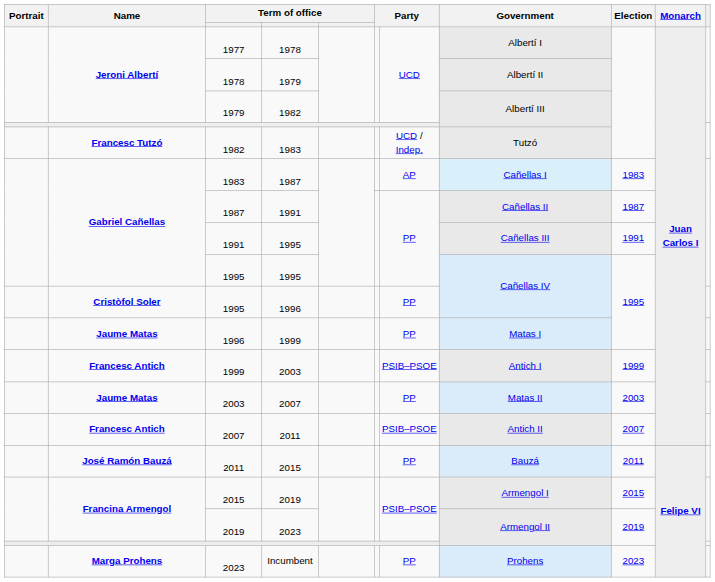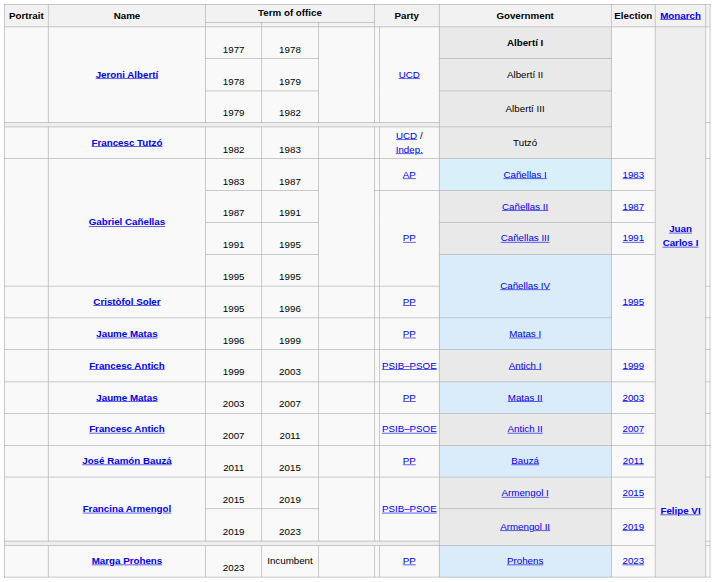1977 | Government: normal -> bold
